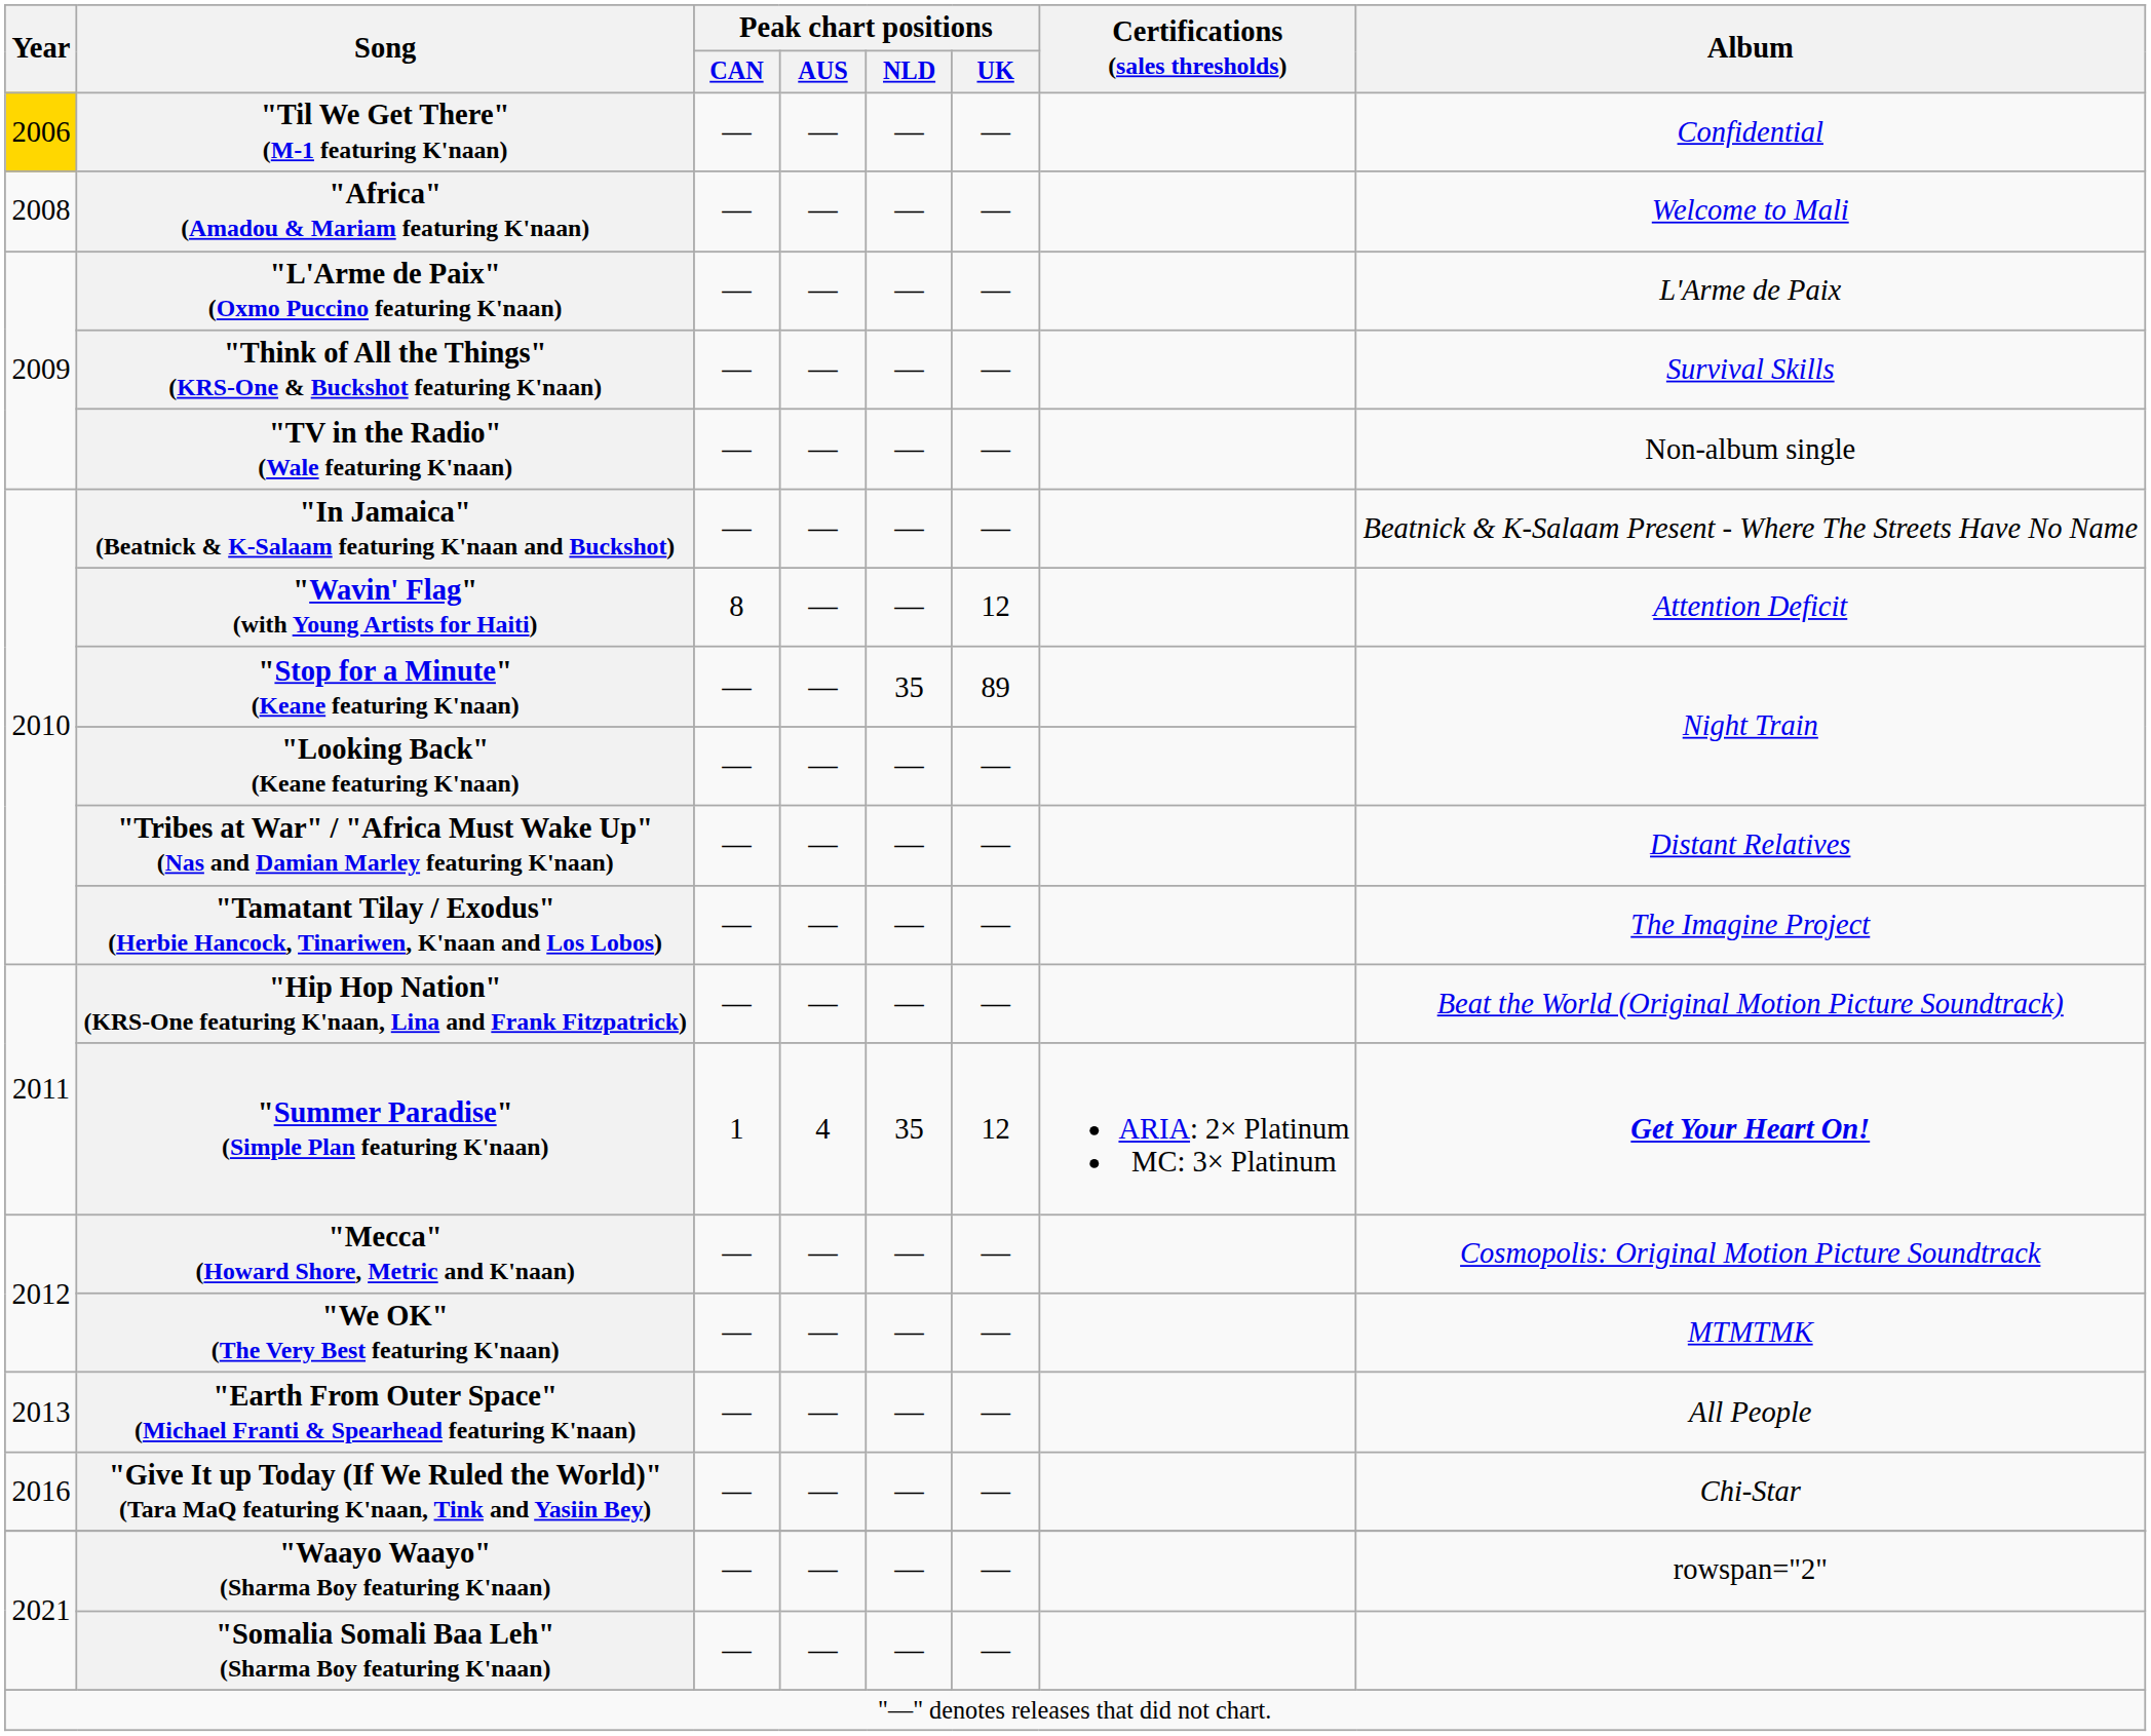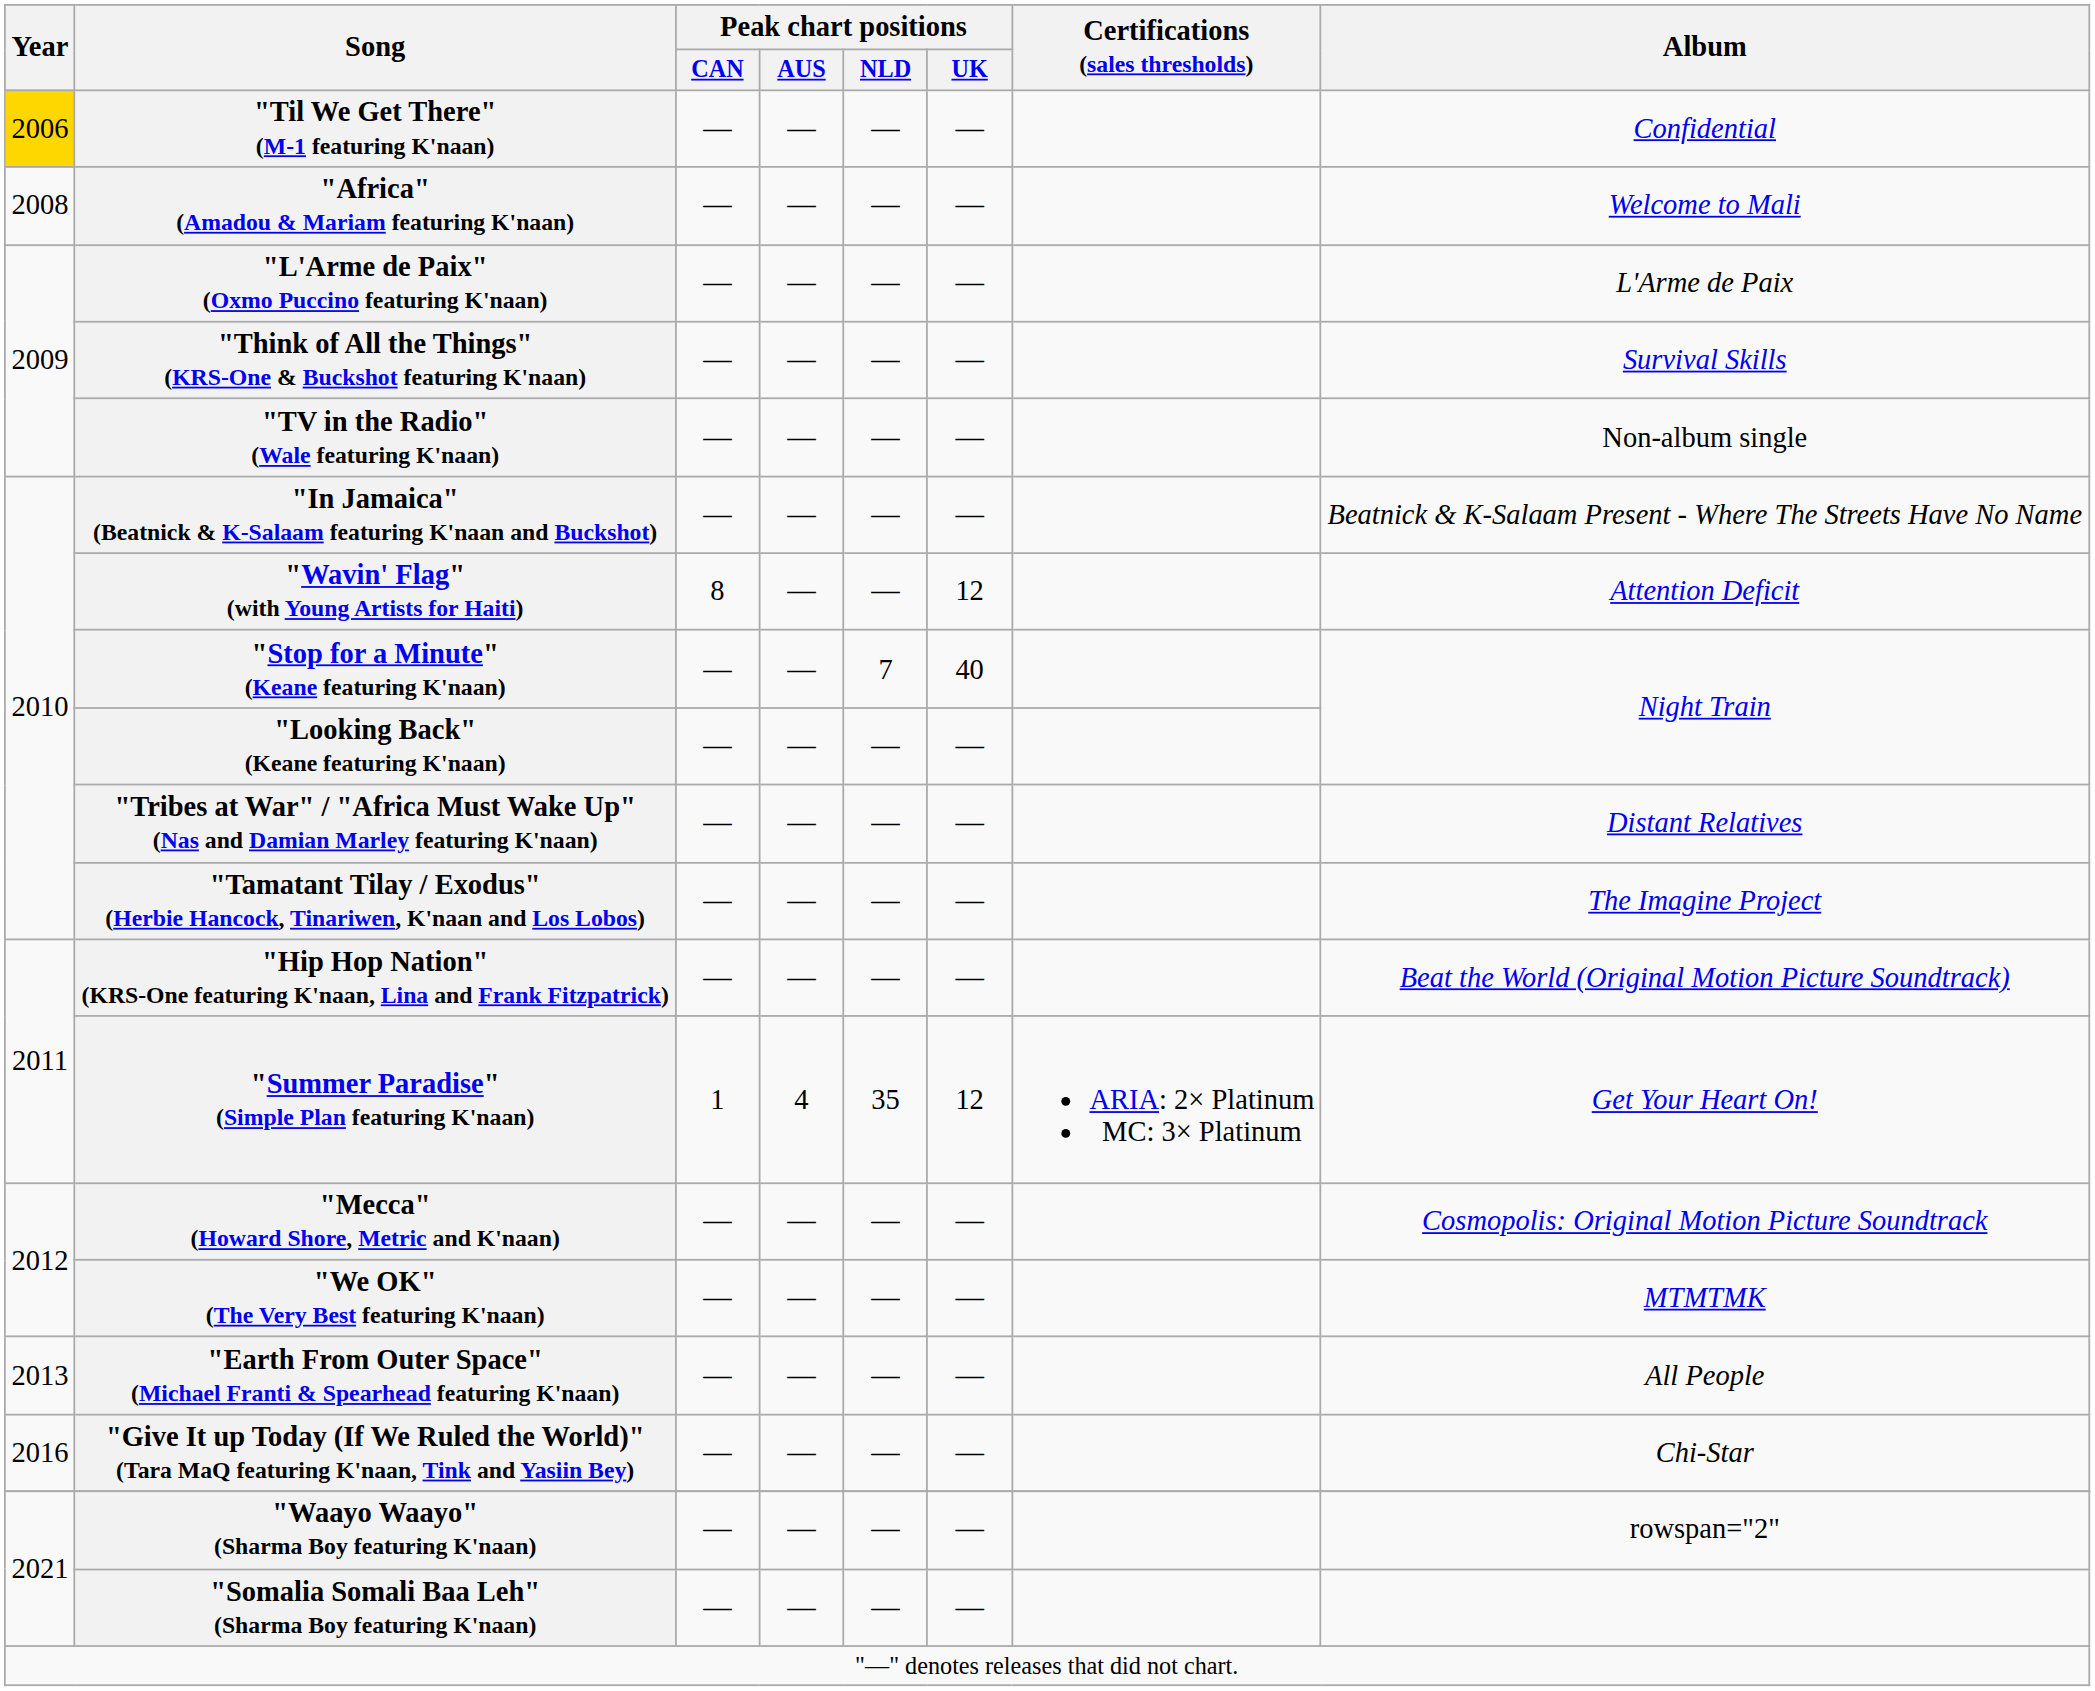"Stop for a Minute" (Keane featuring K'naan) | Peak chart positions / NLD: 35 -> 7
"Stop for a Minute" (Keane featuring K'naan) | Peak chart positions / UK: 89 -> 40
"Summer Paradise" (Simple Plan featuring K'naan) | Album: bold -> normal
